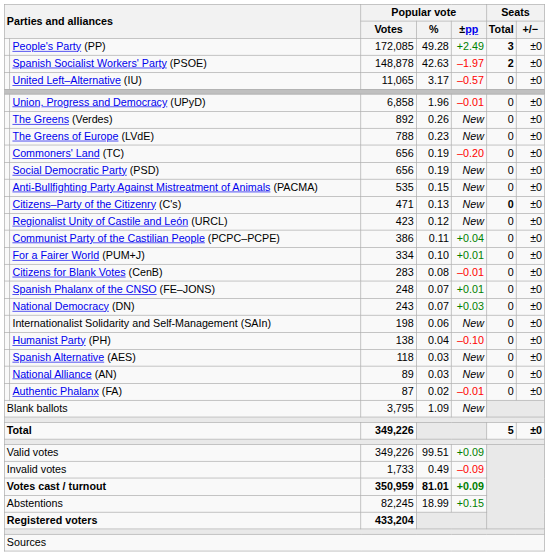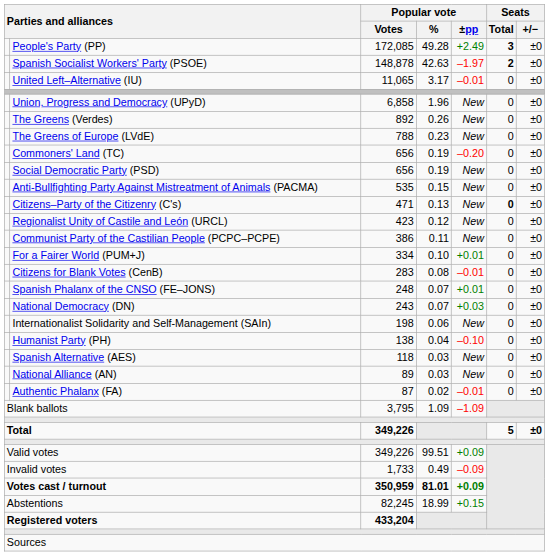United Left–Alternative (IU) | Popular vote / ±pp: –0.57 -> –0.01
Union, Progress and Democracy (UPyD) | Popular vote / ±pp: –0.01 -> New
Communist Party of the Castilian People (PCPC–PCPE) | Popular vote / ±pp: +0.04 -> New
Blank ballots | Popular vote / ±pp: New -> –1.09
